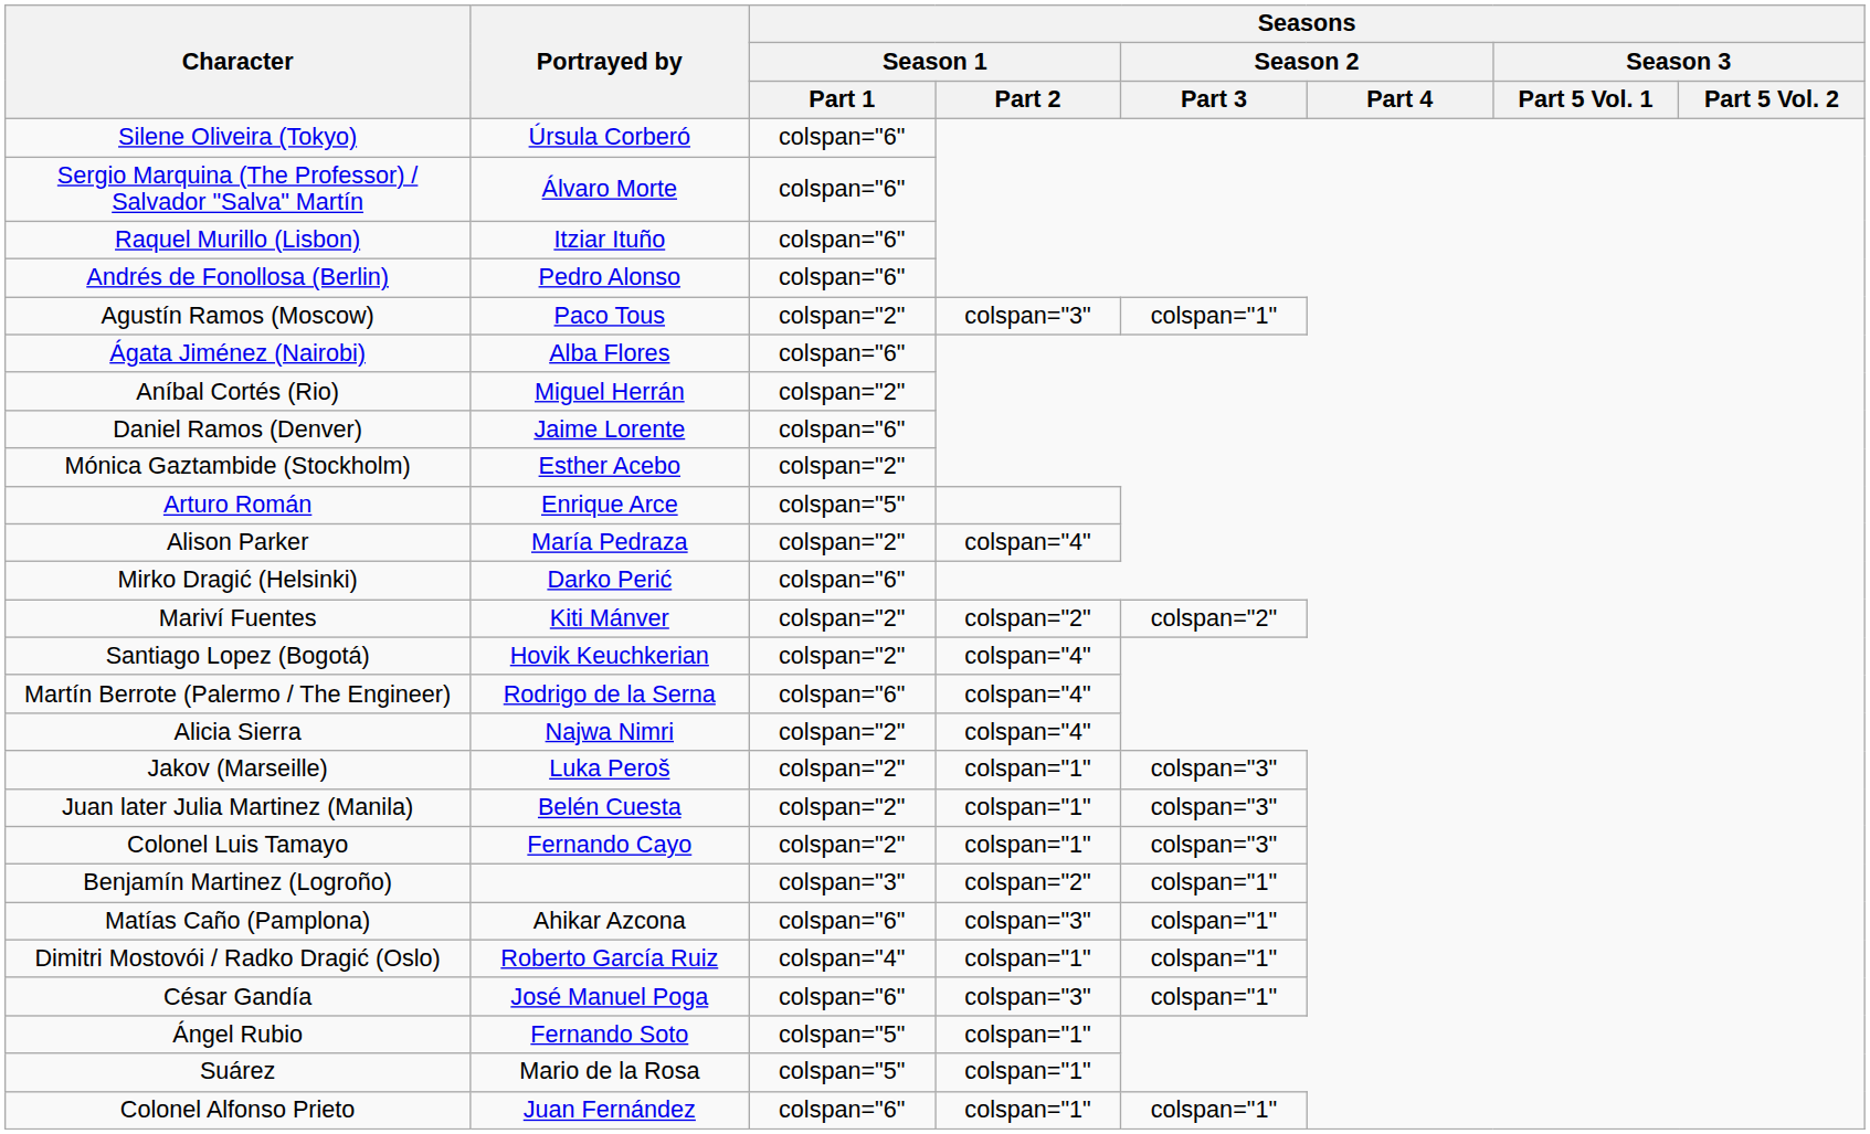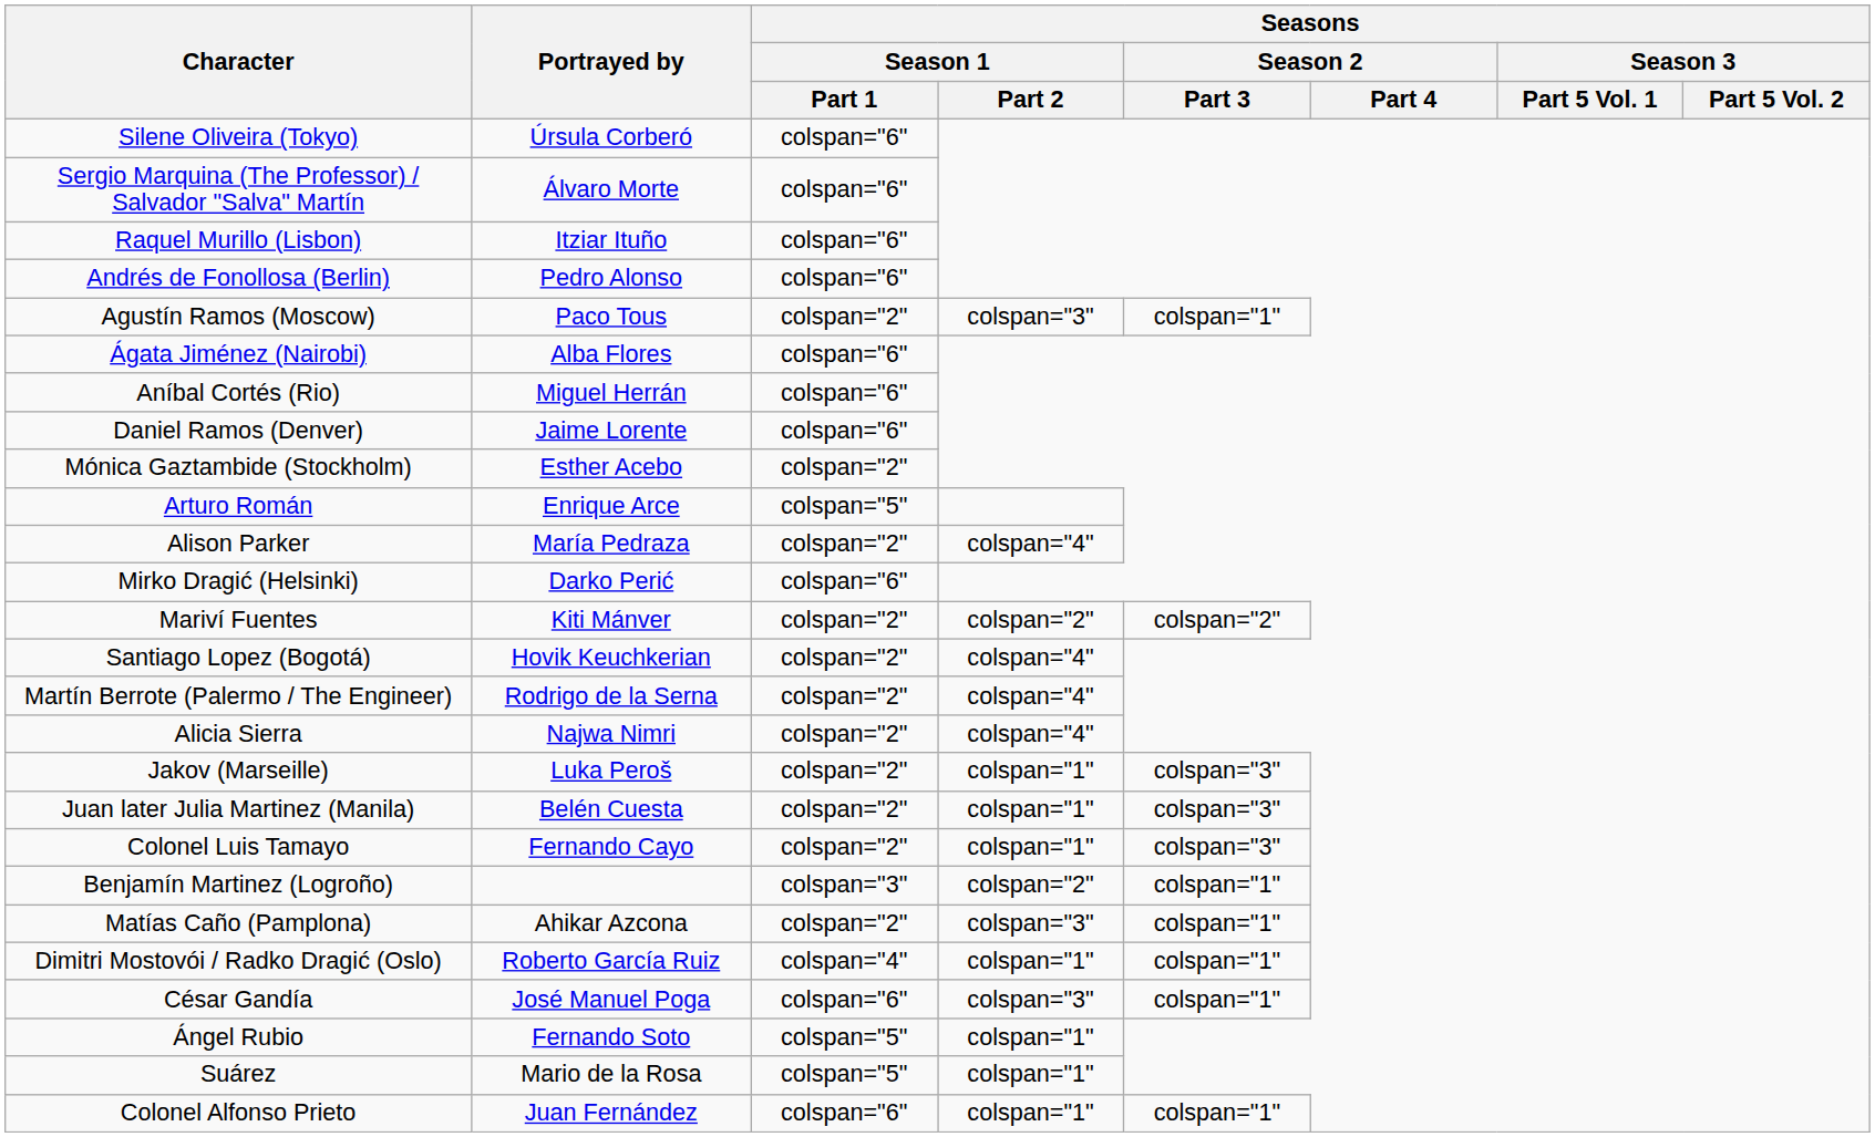Aníbal Cortés (Rio) | Seasons / Season 1 / Part 1: colspan="2" -> colspan="6"
Martín Berrote (Palermo / The Engineer) | Seasons / Season 1 / Part 1: colspan="6" -> colspan="2"
Matías Caño (Pamplona) | Seasons / Season 1 / Part 1: colspan="6" -> colspan="2"
